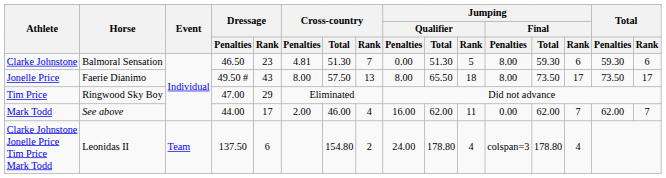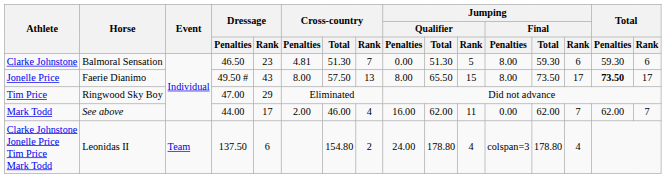Jonelle Price | Jumping / Qualifier / Rank: 18 -> 15
Jonelle Price | Total / Penalties: normal -> bold
